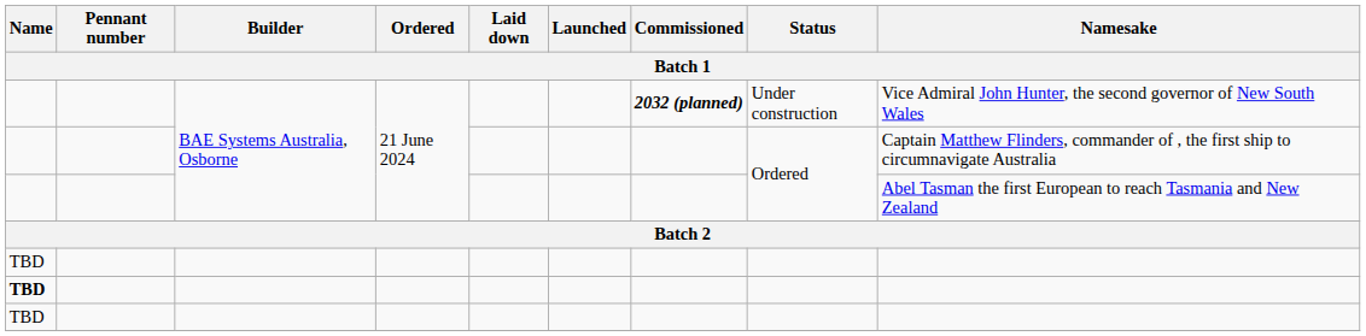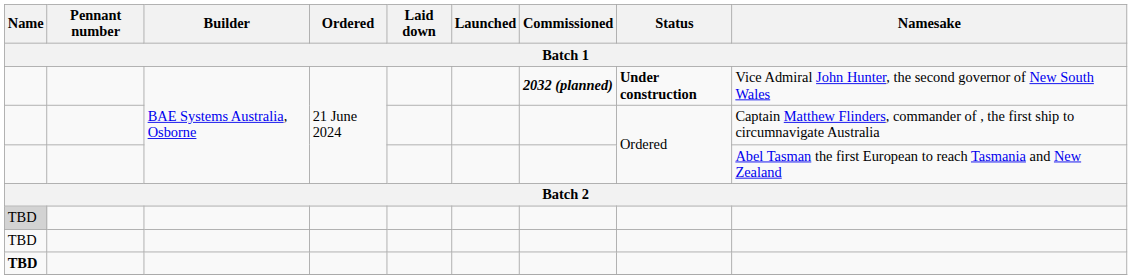row 3 | Status: normal -> bold
row 7 | Name: no background -> lightgrey background
row 8 | Name: bold -> normal
row 9 | Name: normal -> bold
